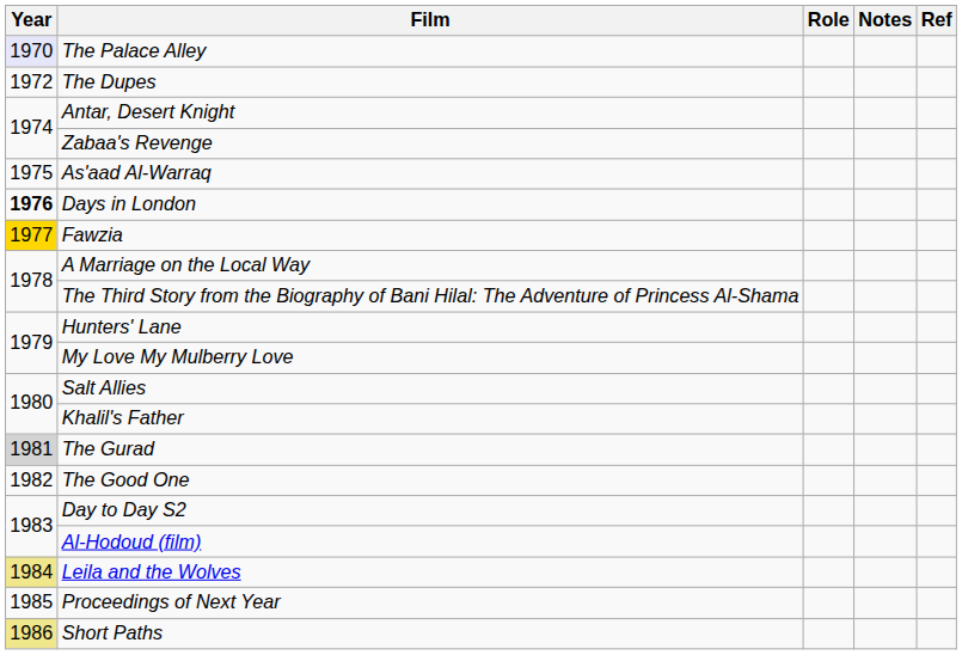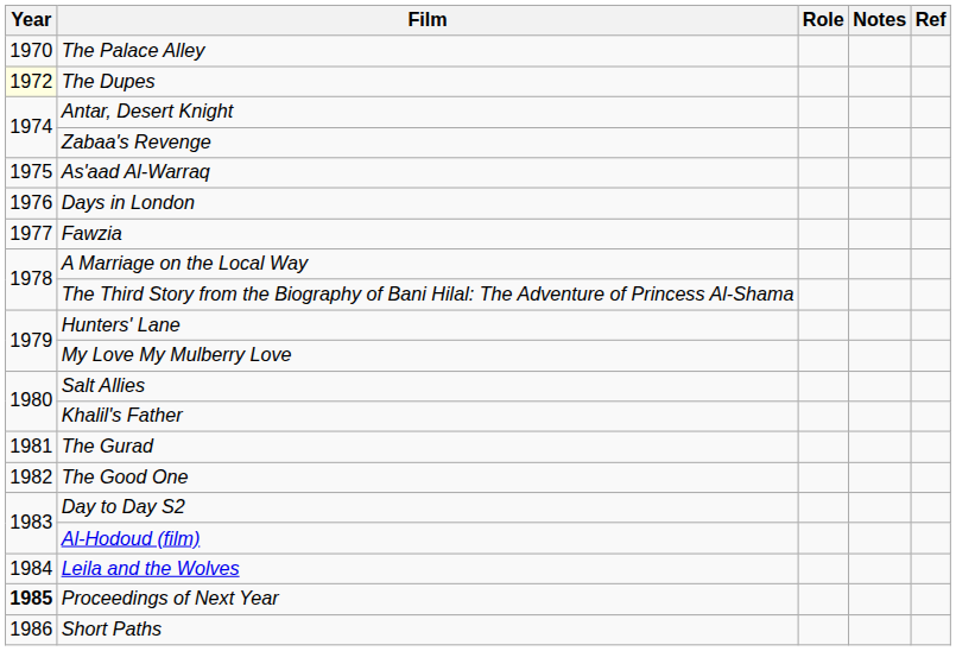The Palace Alley | Year: lavender background -> no background
The Dupes | Year: no background -> lightyellow background
Days in London | Year: bold -> normal
Fawzia | Year: gold background -> no background
The Gurad | Year: lightgrey background -> no background
Leila and the Wolves | Year: khaki background -> no background
Proceedings of Next Year | Year: normal -> bold
Short Paths | Year: khaki background -> no background
